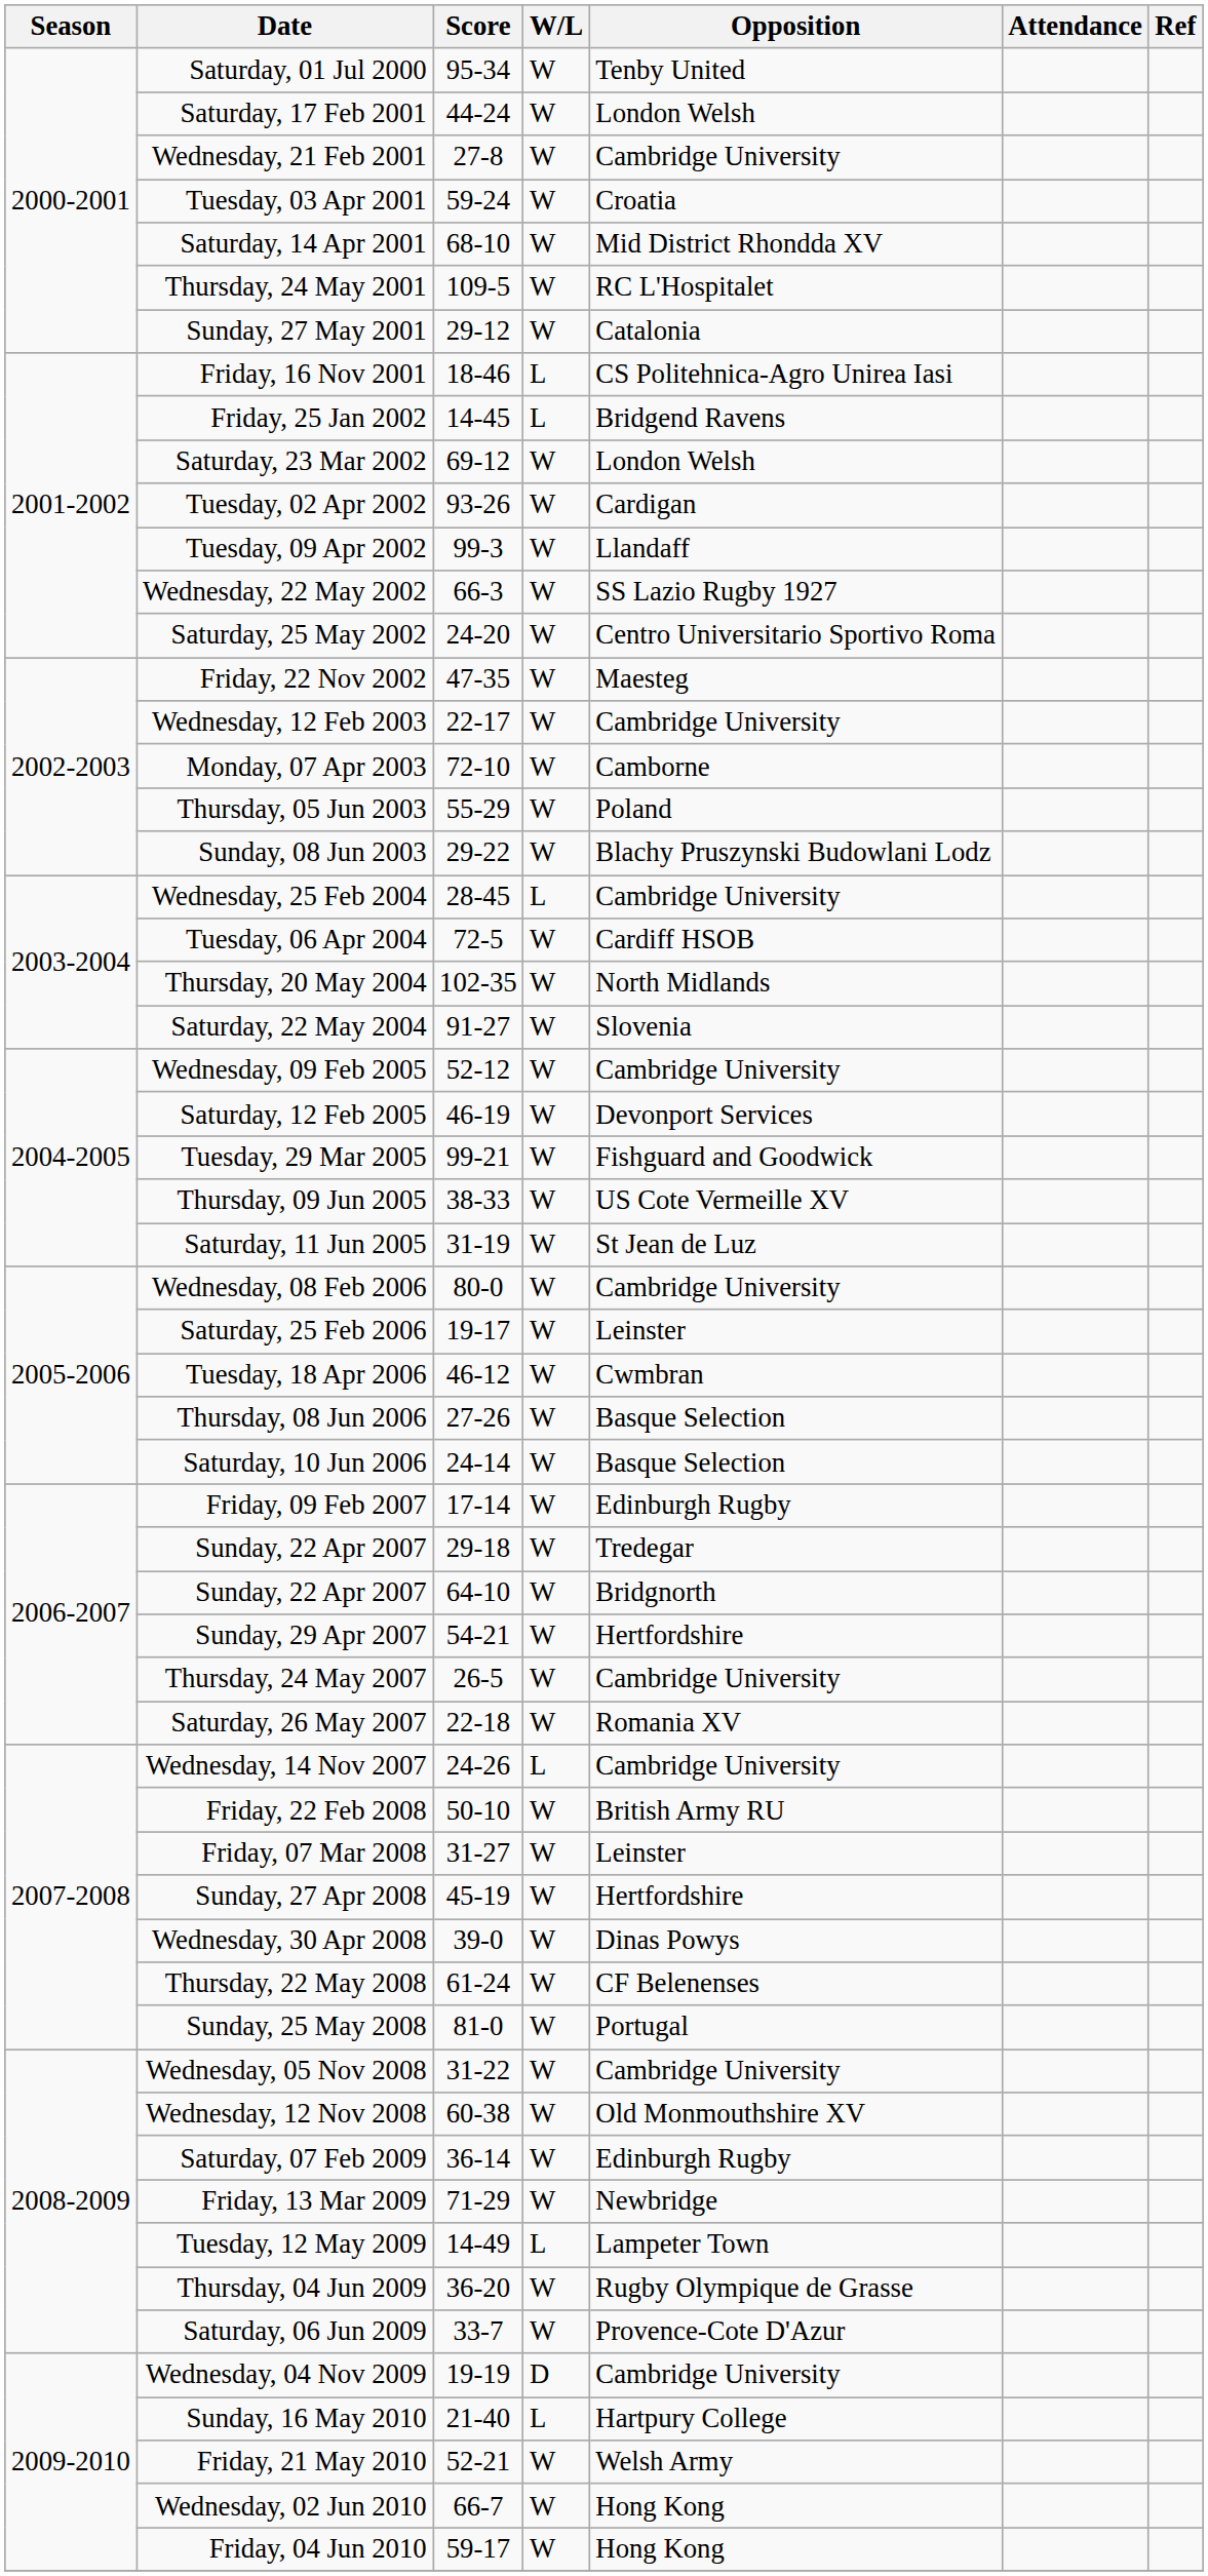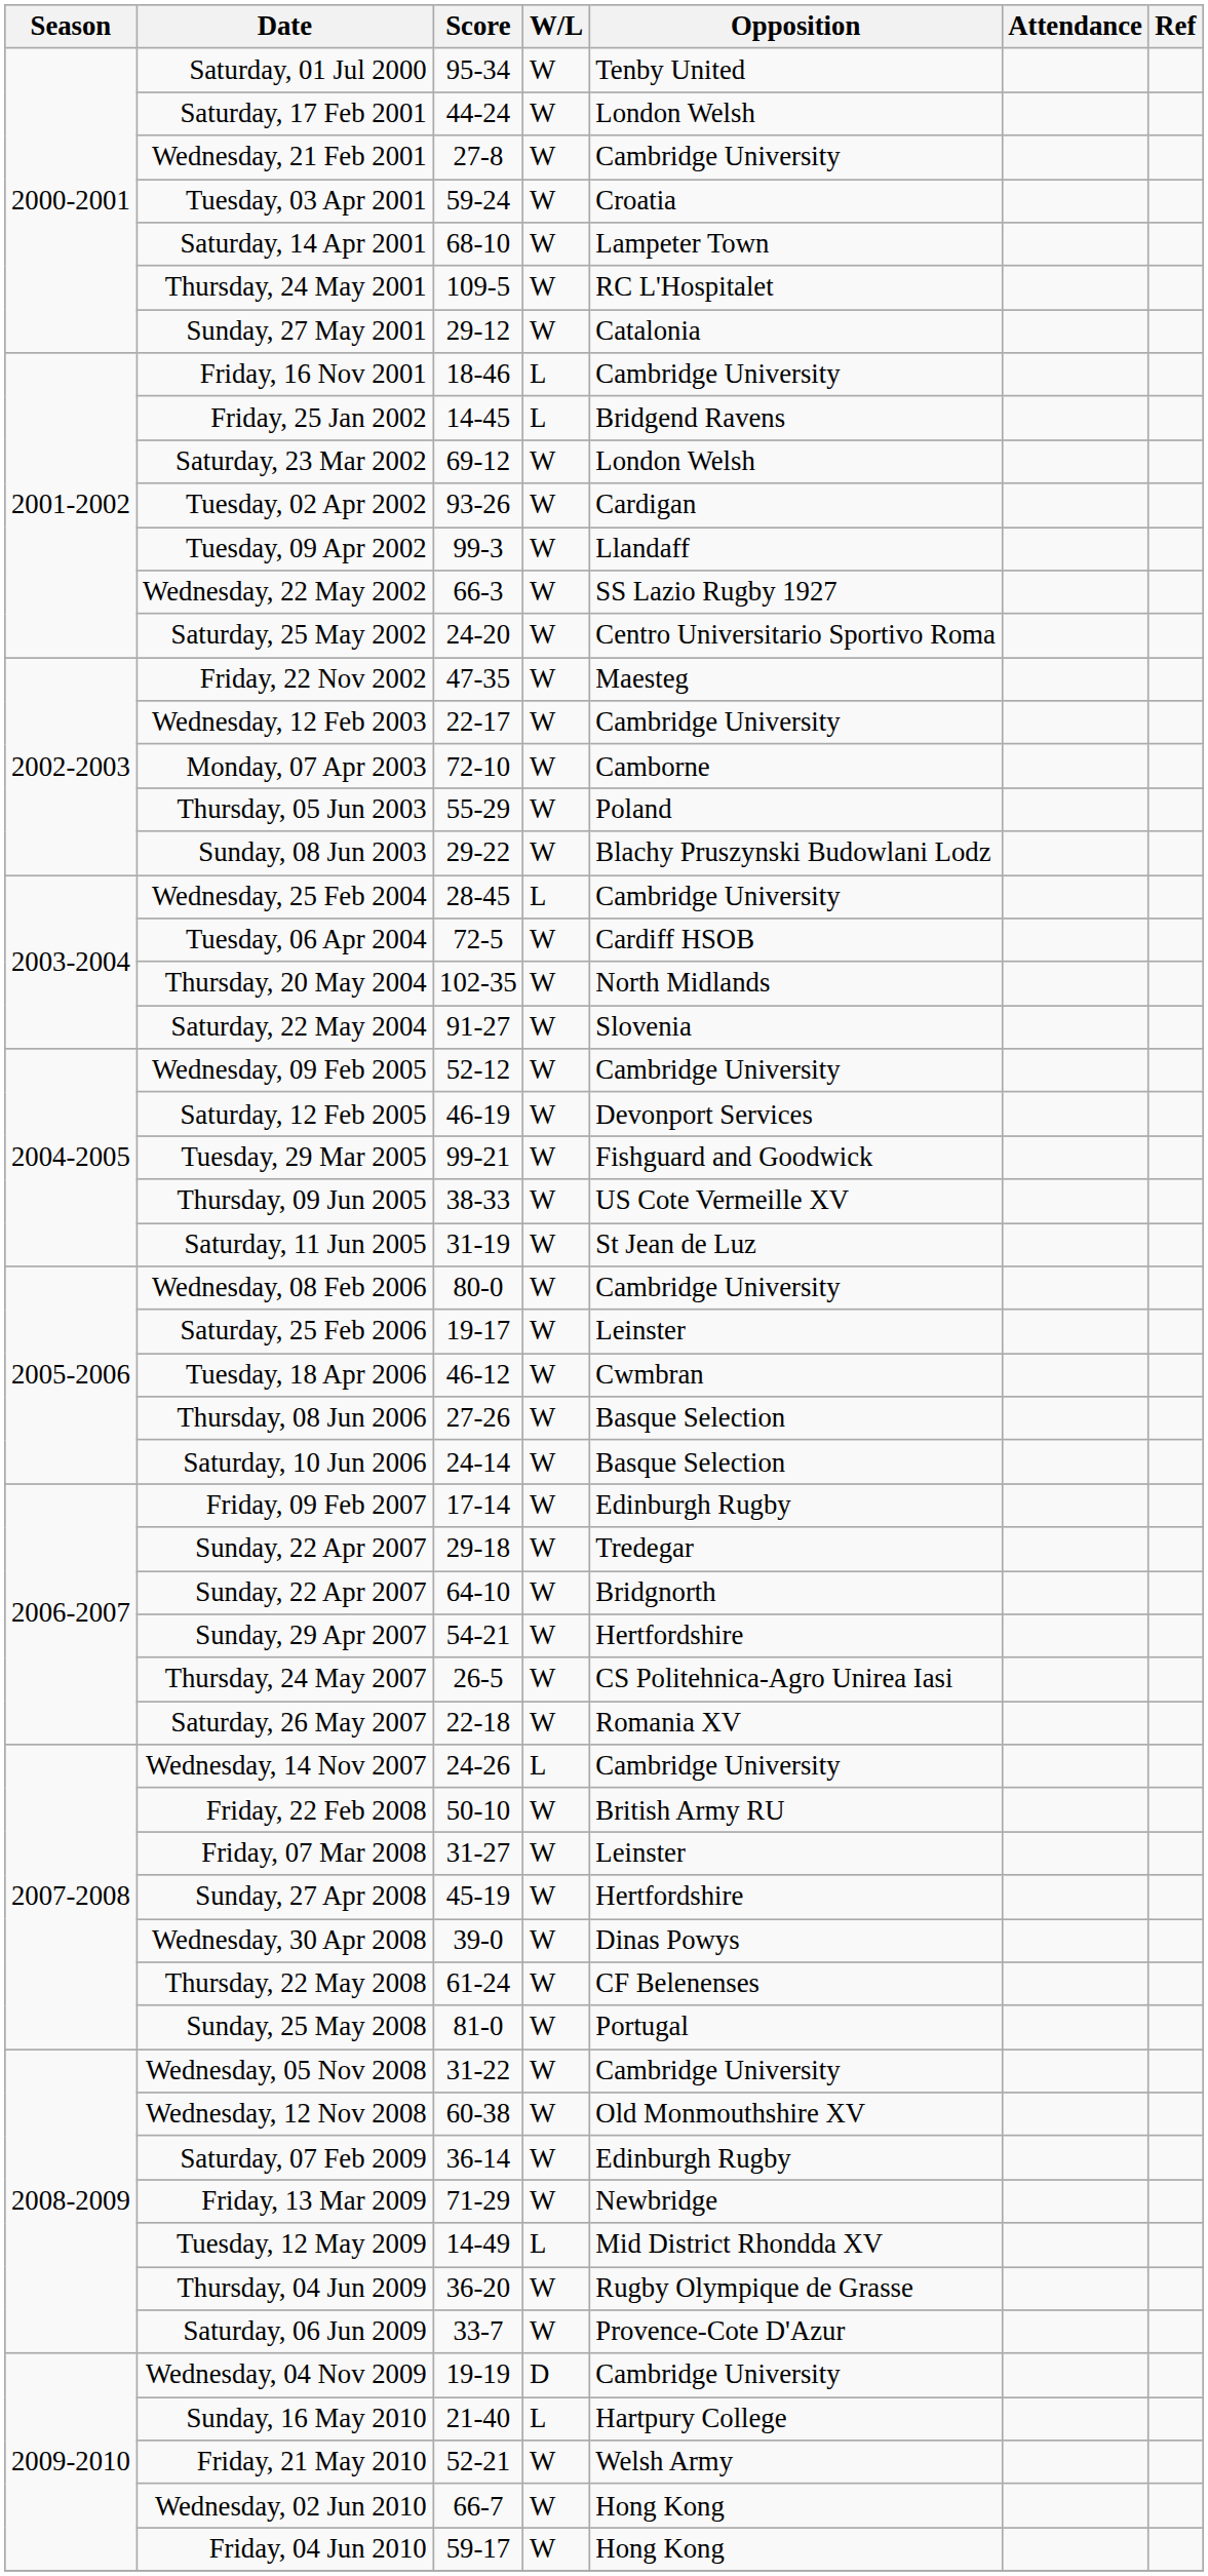Saturday, 14 Apr 2001 | Opposition: Mid District Rhondda XV -> Lampeter Town
Friday, 16 Nov 2001 | Opposition: CS Politehnica-Agro Unirea Iasi -> Cambridge University
Thursday, 24 May 2007 | Opposition: Cambridge University -> CS Politehnica-Agro Unirea Iasi
Tuesday, 12 May 2009 | Opposition: Lampeter Town -> Mid District Rhondda XV
